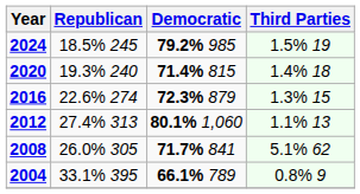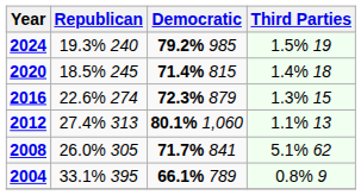2024 | Republican: 18.5% 245 -> 19.3% 240
2020 | Republican: 19.3% 240 -> 18.5% 245
